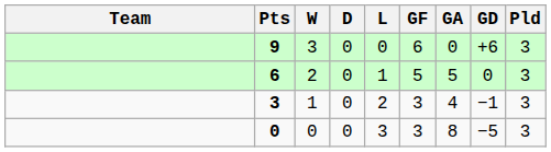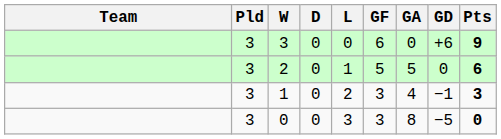columns swapped: Pld <-> Pts
